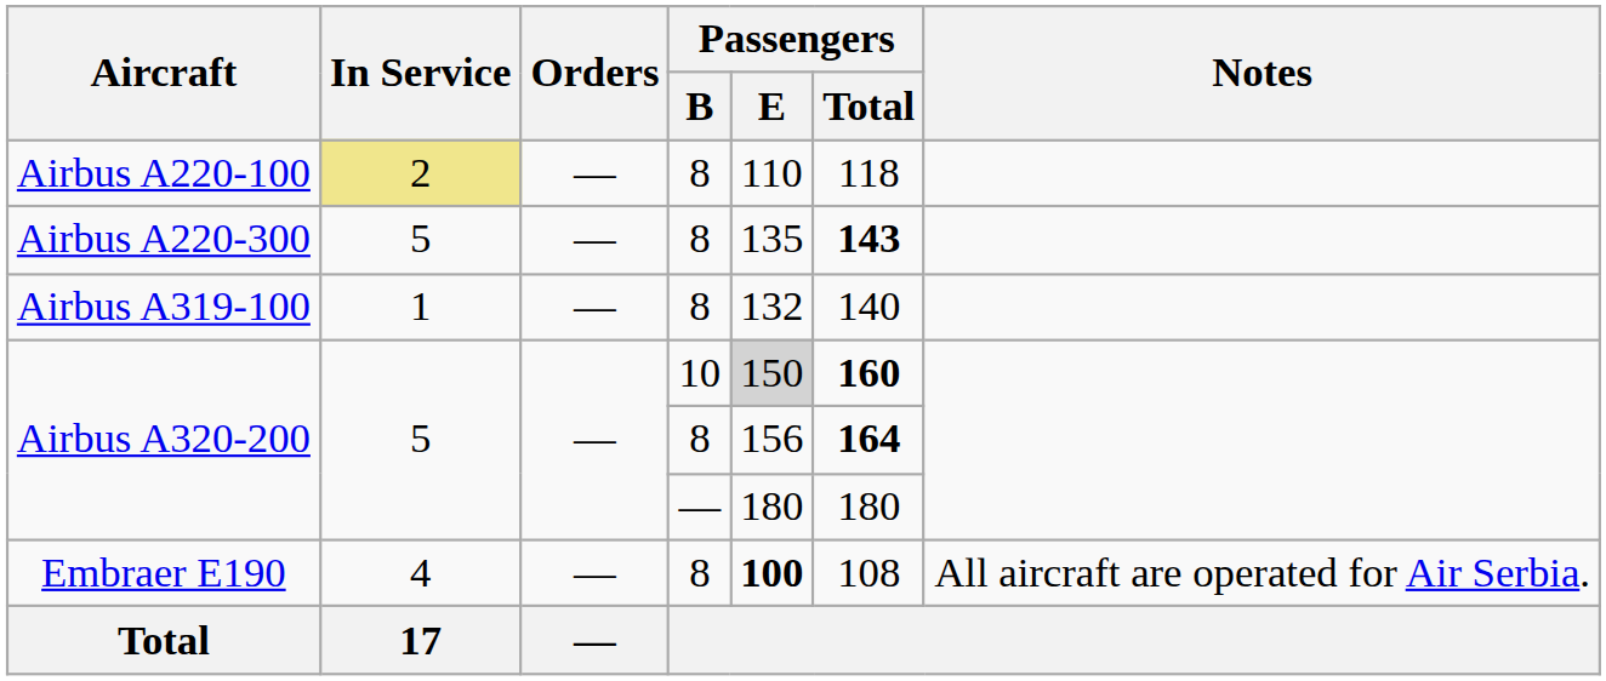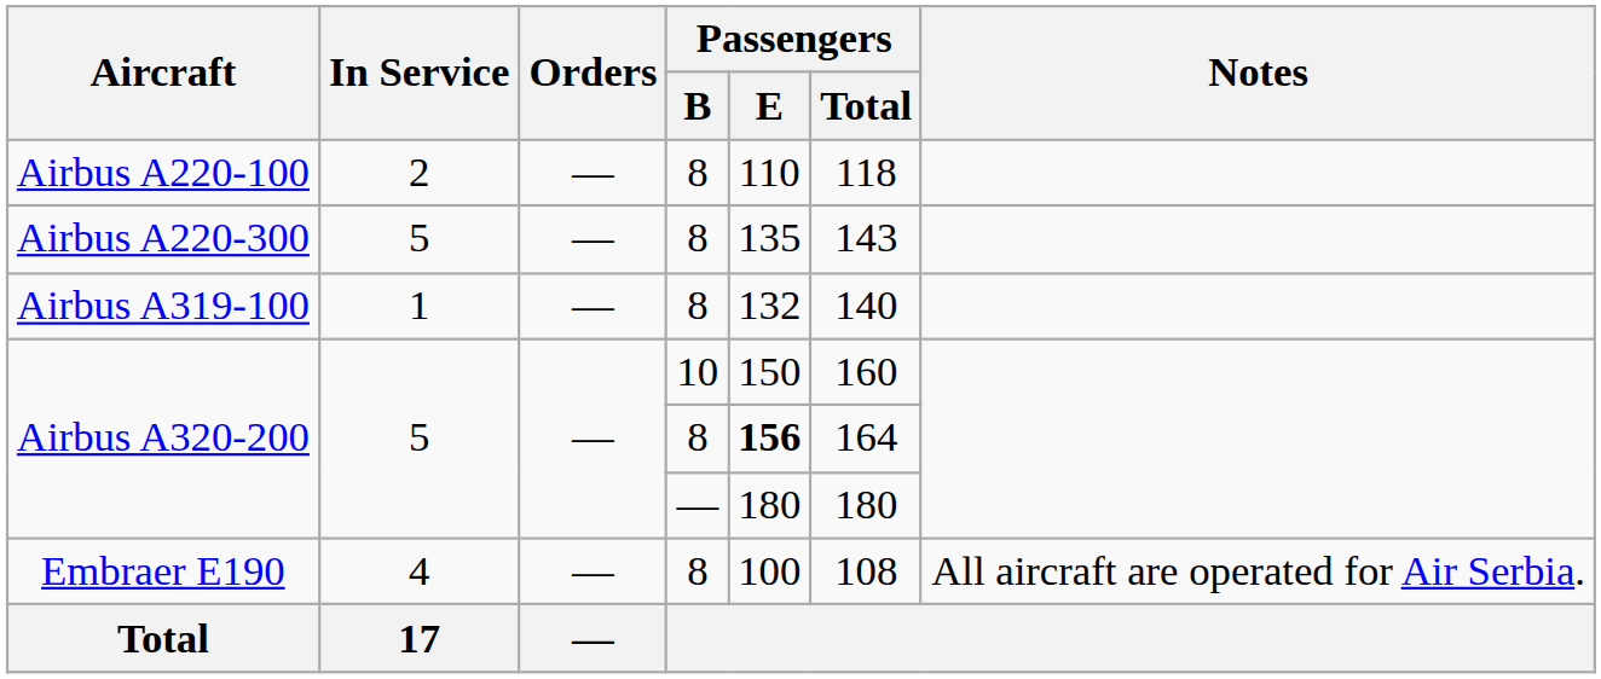Airbus A220-100 | In Service: khaki background -> no background
Airbus A220-300 | Passengers / Total: bold -> normal
Airbus A320-200 / 10 | Passengers / E: lightgrey background -> no background
Airbus A320-200 / 10 | Passengers / Total: bold -> normal
Airbus A320-200 / 8 | Passengers / E: normal -> bold
Airbus A320-200 / 8 | Passengers / Total: bold -> normal
Embraer E190 | Passengers / E: bold -> normal
